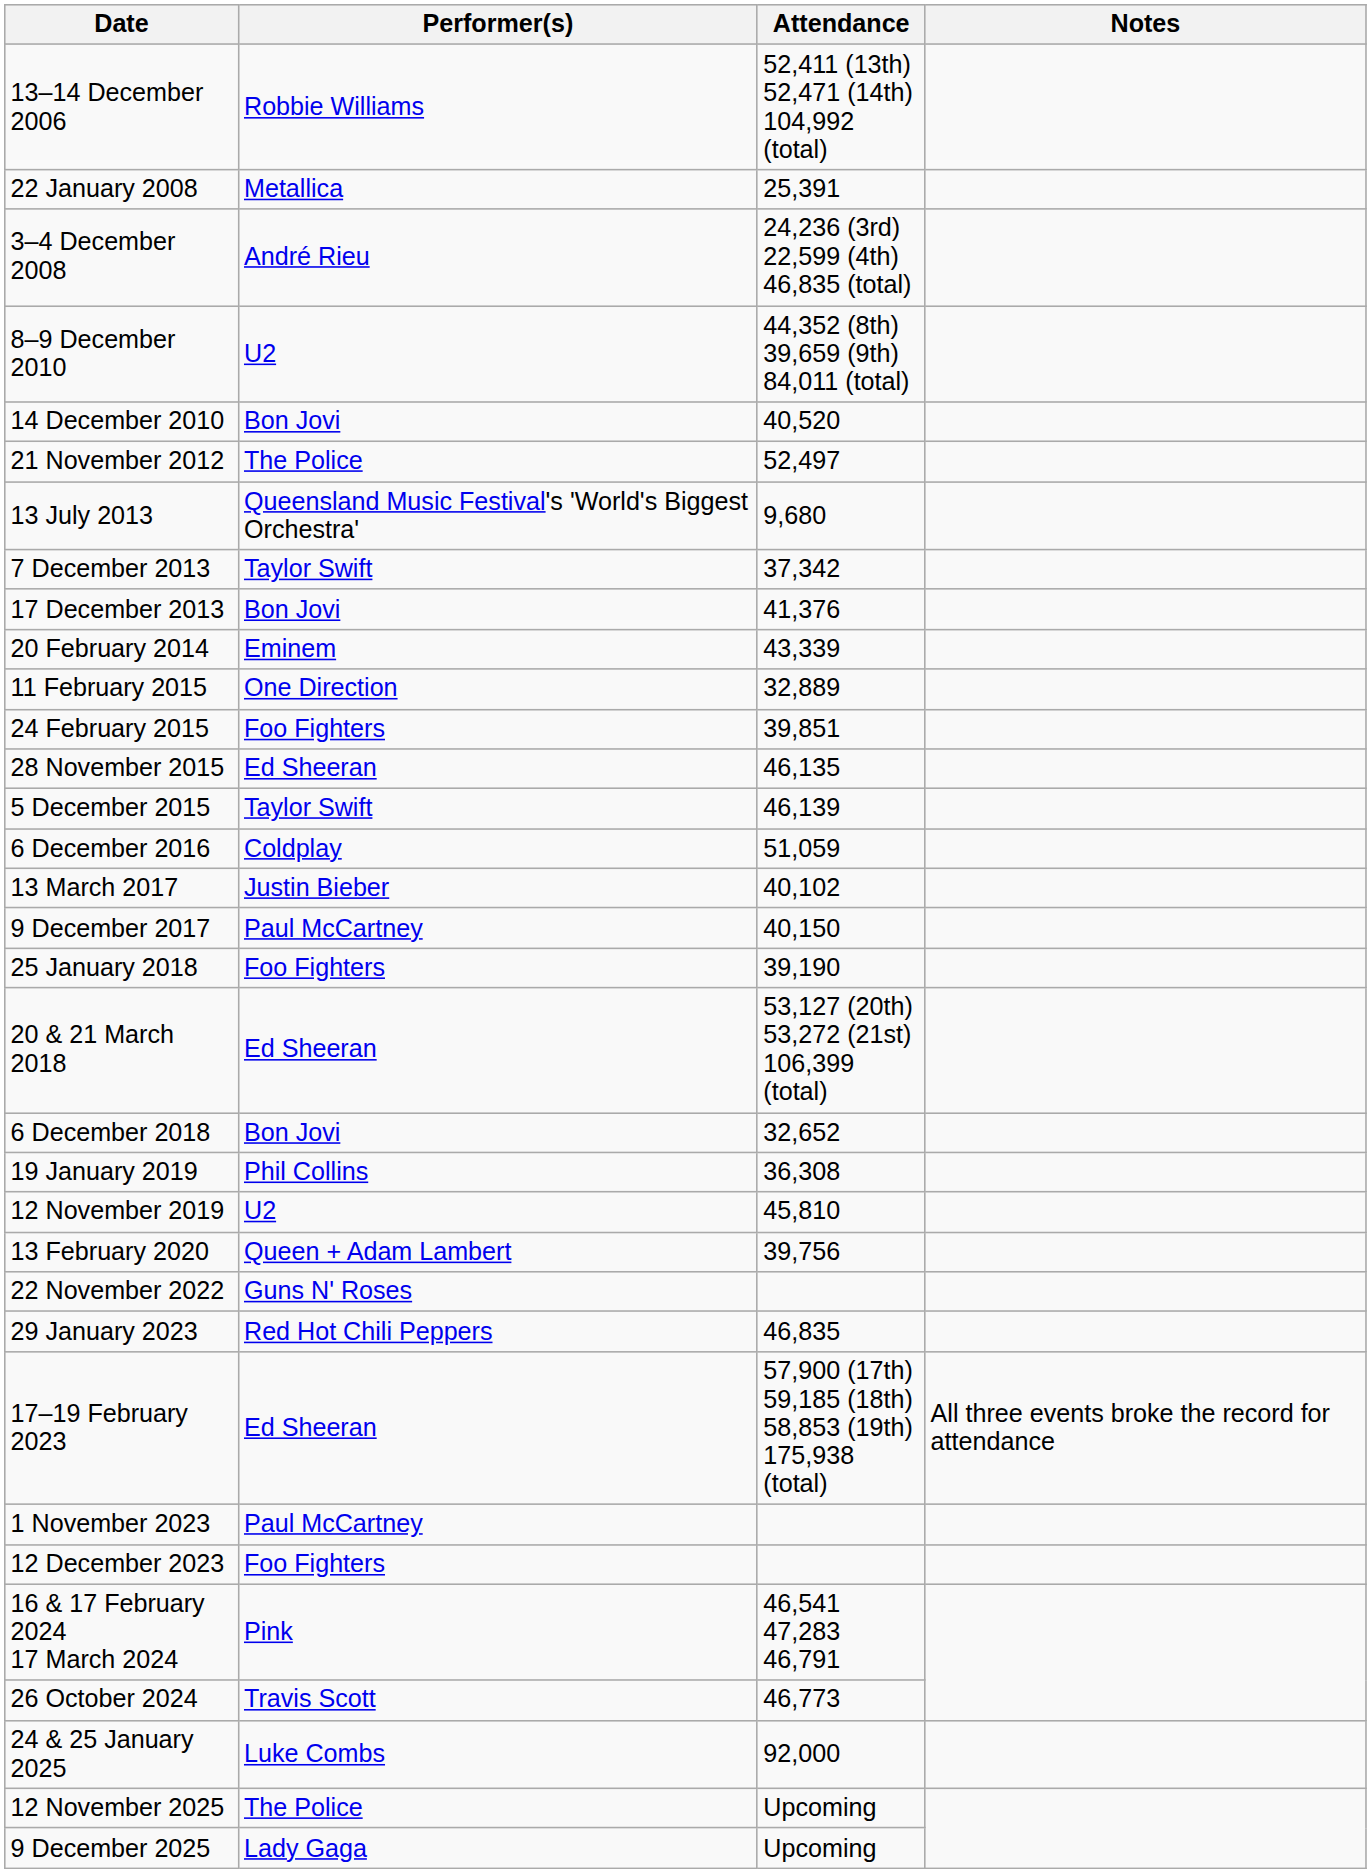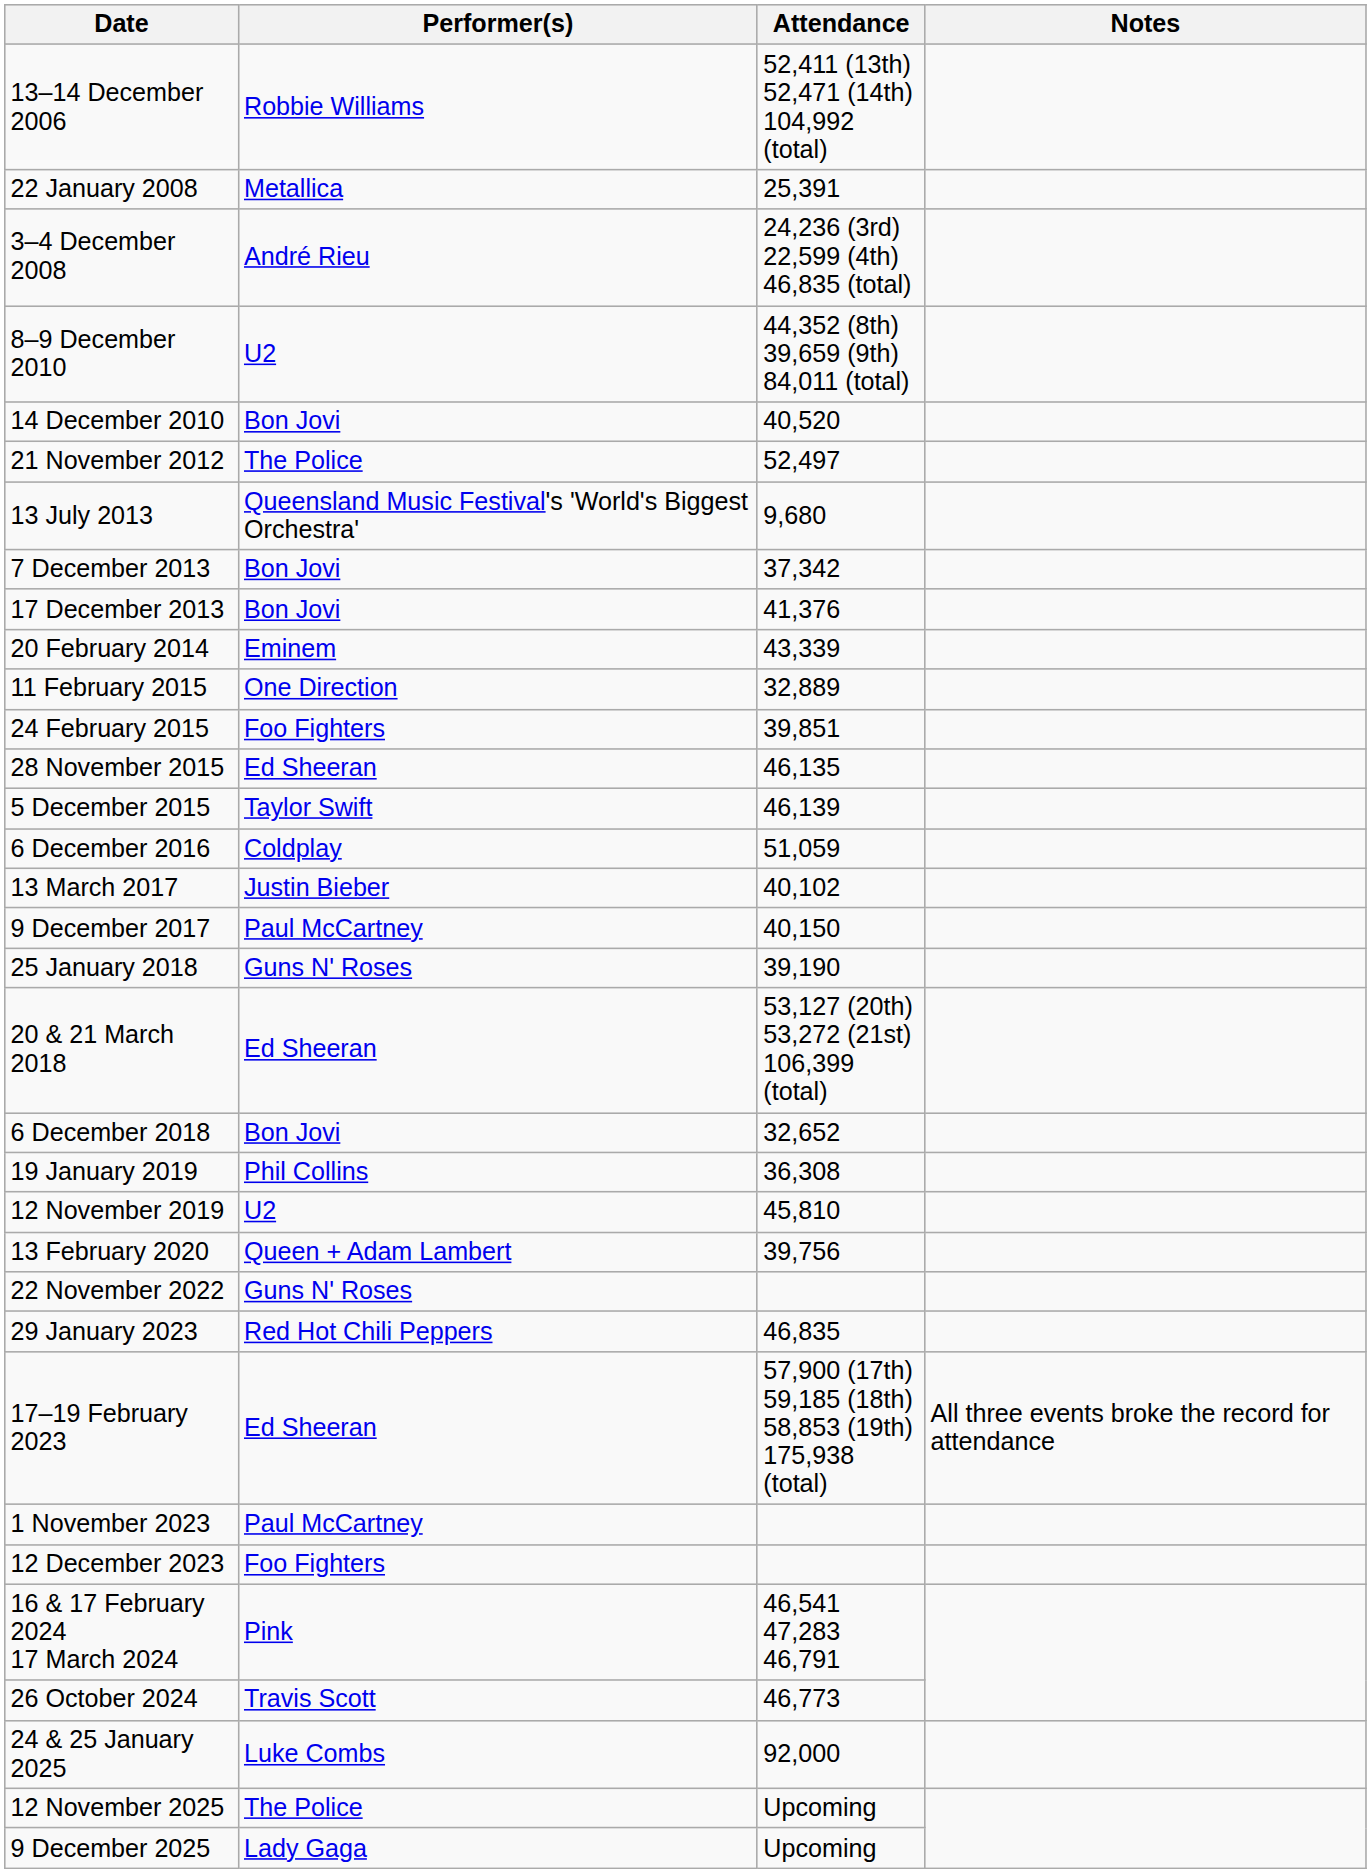7 December 2013 | Performer(s): Taylor Swift -> Bon Jovi
25 January 2018 | Performer(s): Foo Fighters -> Guns N' Roses
